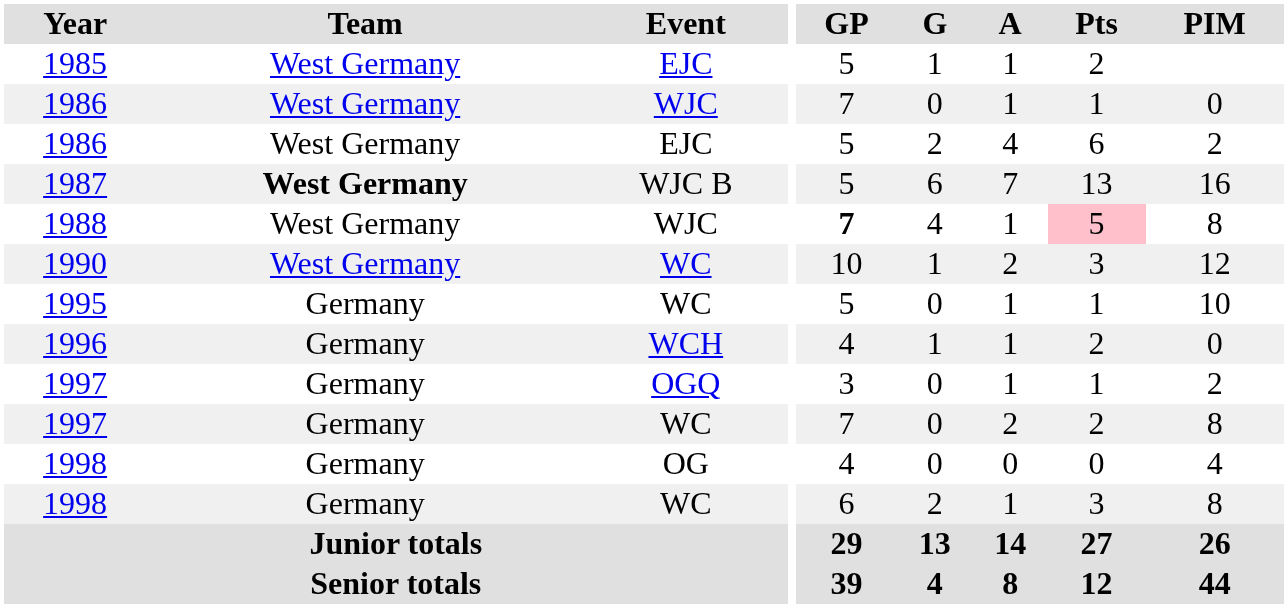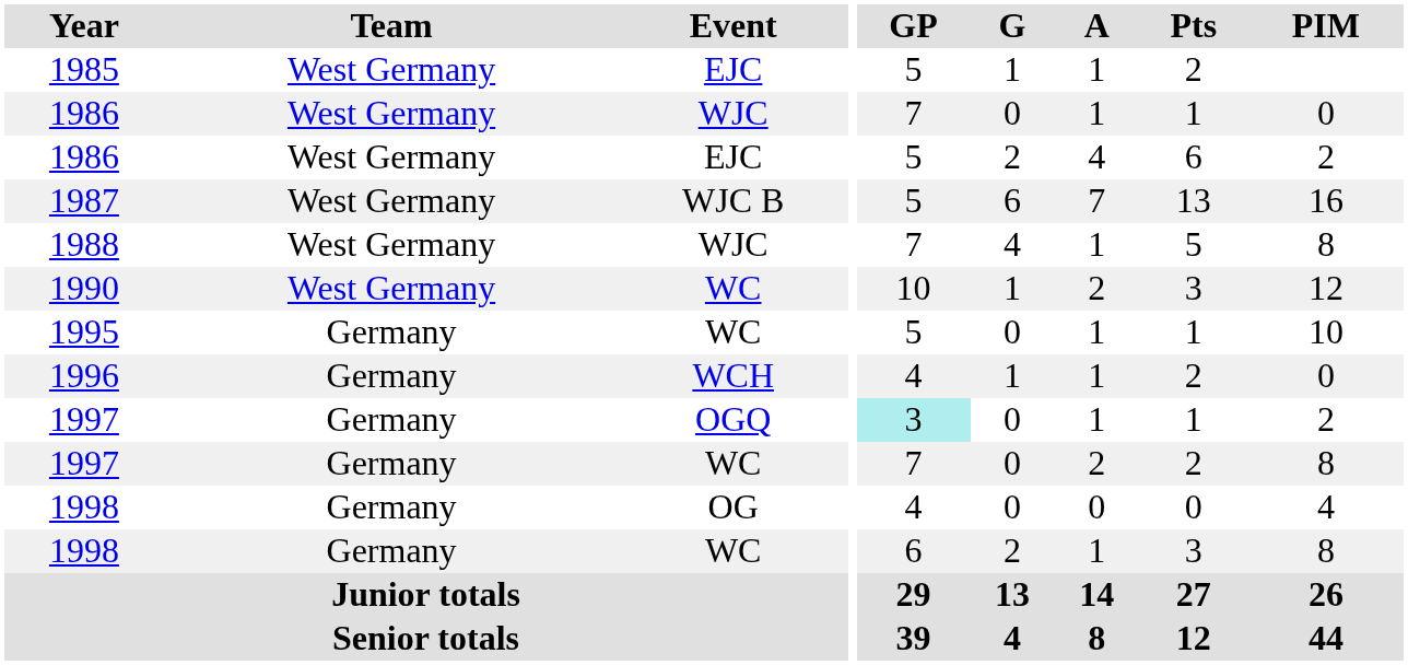1987 | Team: bold -> normal
1988 | GP: bold -> normal
1988 | Pts: pink background -> no background
1997 / OGQ | GP: no background -> paleturquoise background
